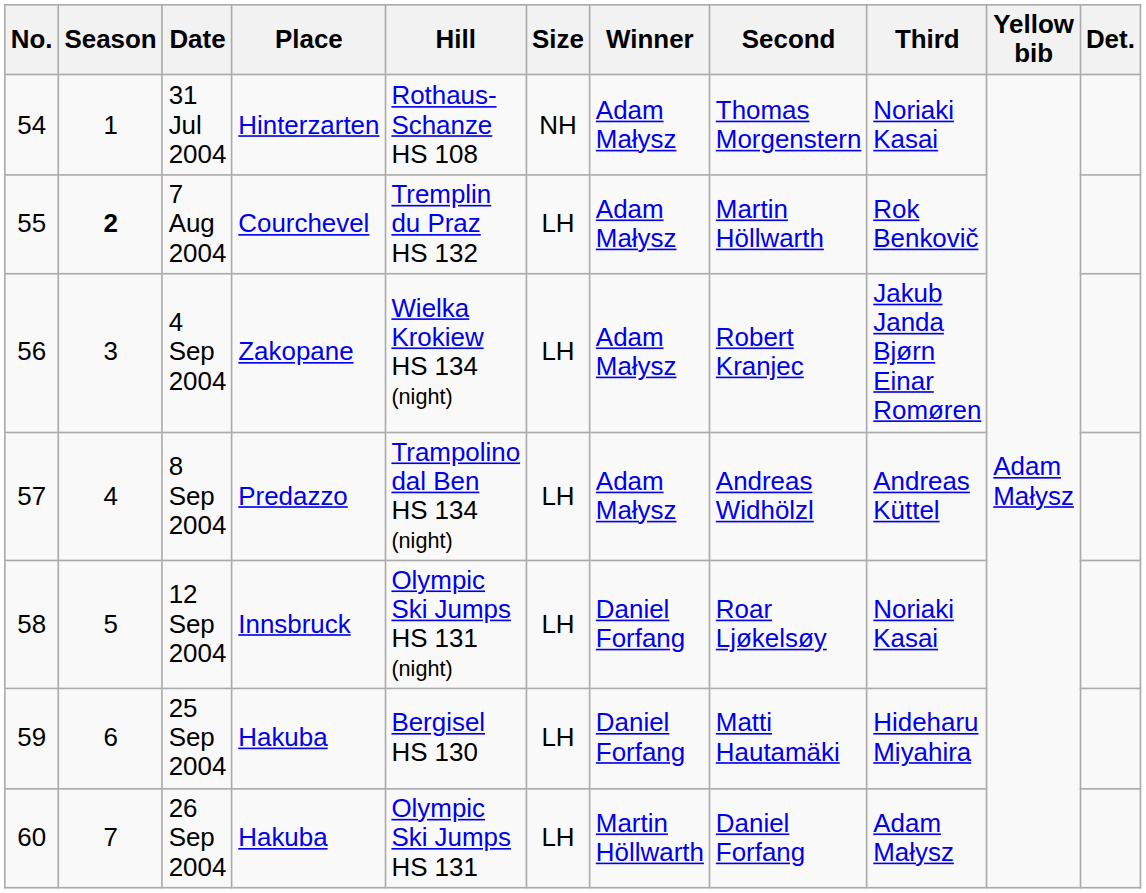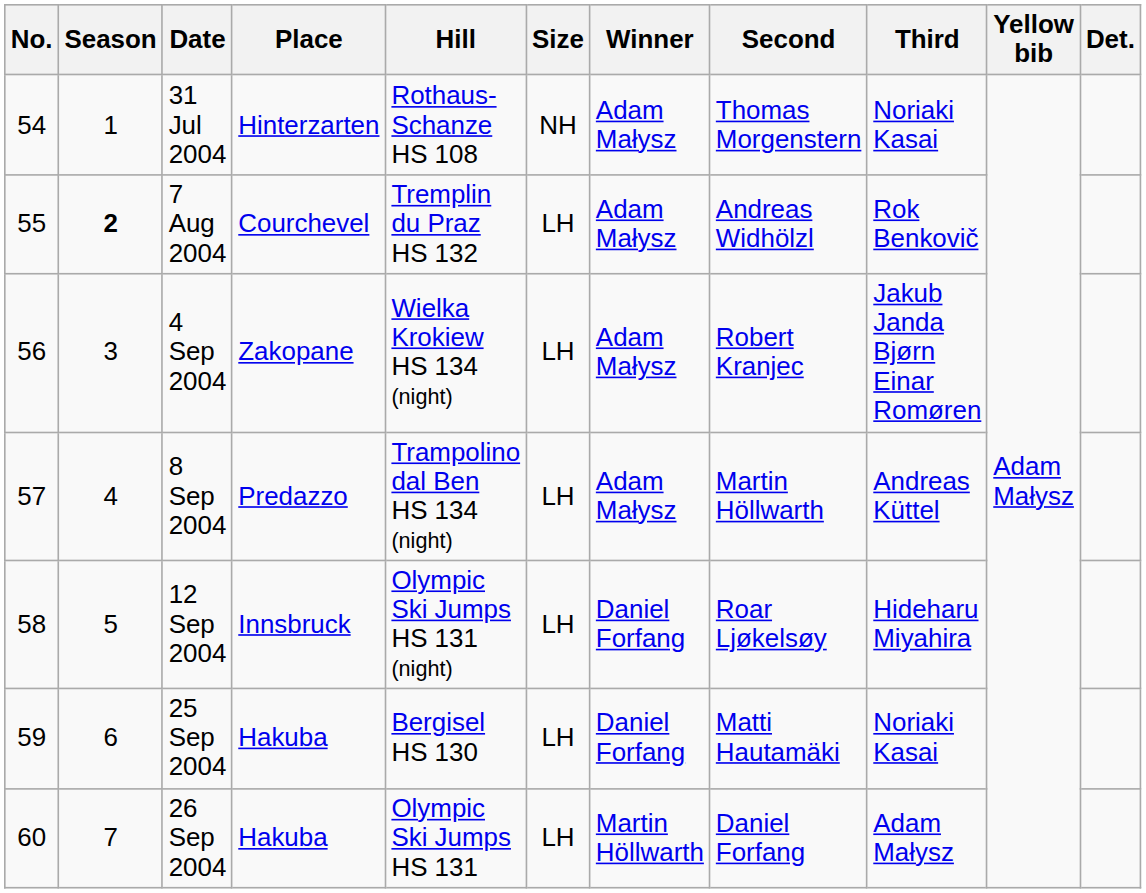7 Aug 2004 | Second: Martin Höllwarth -> Andreas Widhölzl
8 Sep 2004 | Second: Andreas Widhölzl -> Martin Höllwarth
12 Sep 2004 | Third: Noriaki Kasai -> Hideharu Miyahira
25 Sep 2004 | Third: Hideharu Miyahira -> Noriaki Kasai
